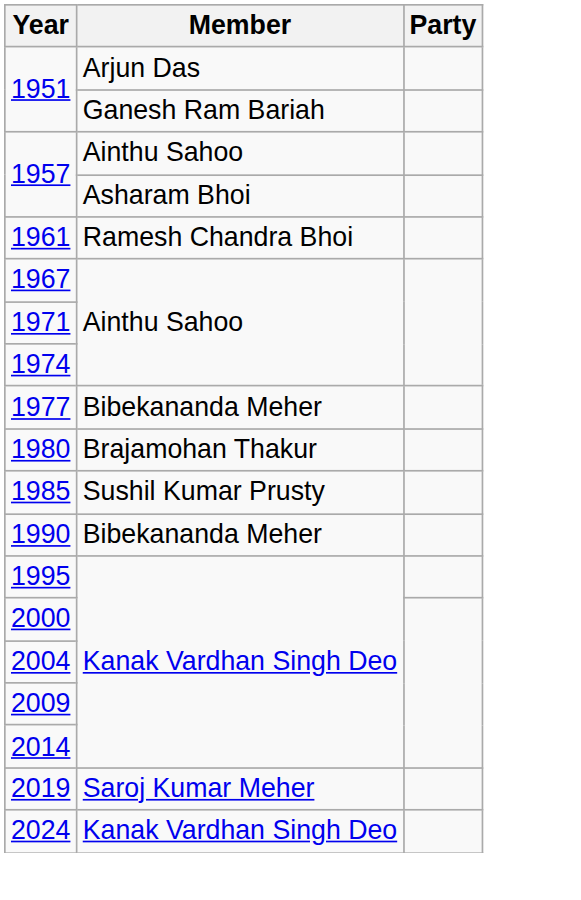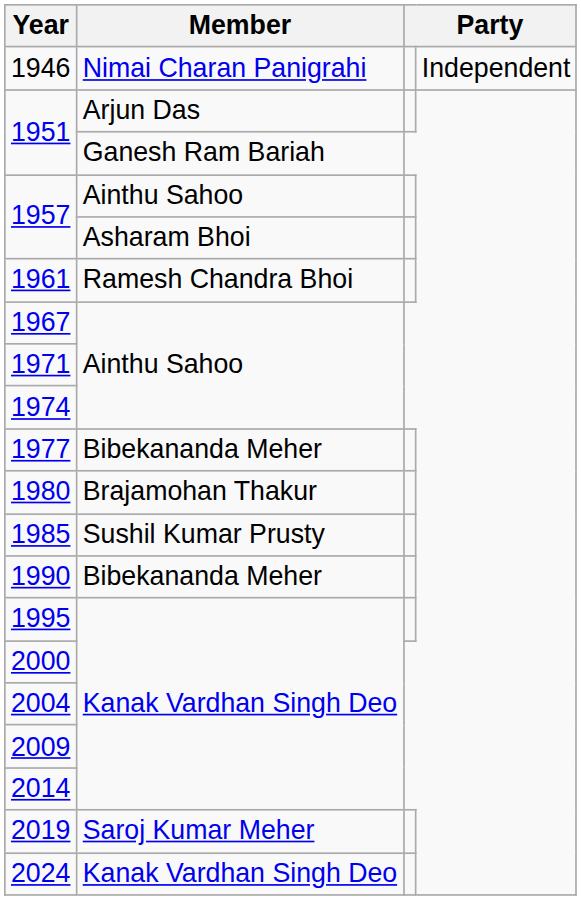+ row: 1946 | Nimai Charan Panigrahi | Independent
